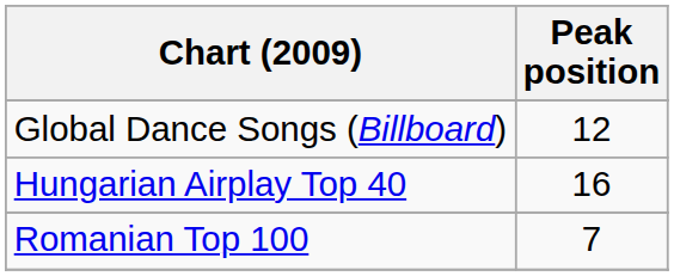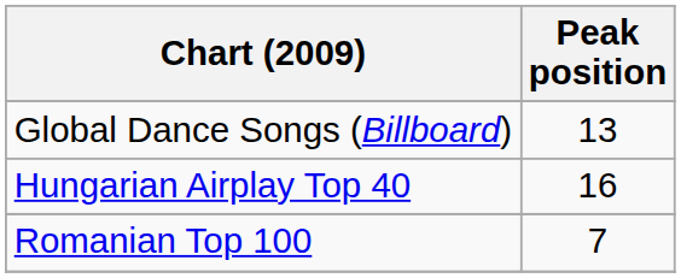Global Dance Songs (Billboard) | Peak position: 12 -> 13
